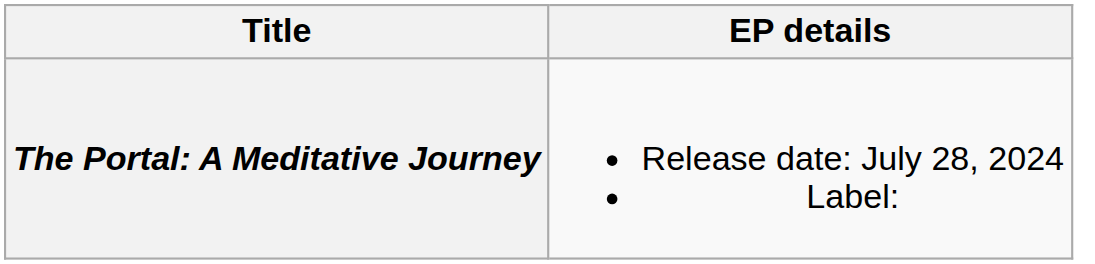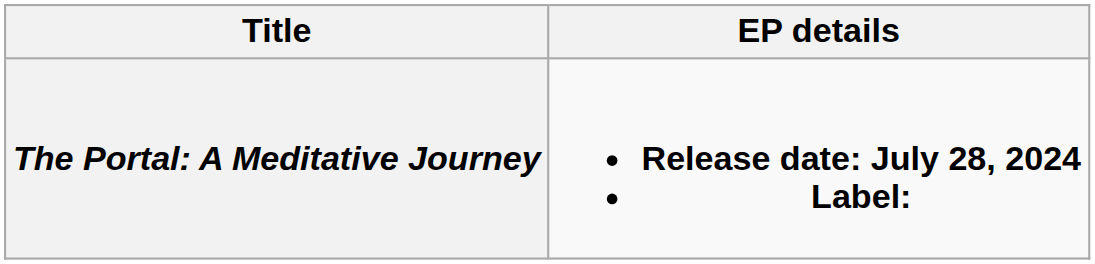The Portal: A Meditative Journey | EP details: normal -> bold
